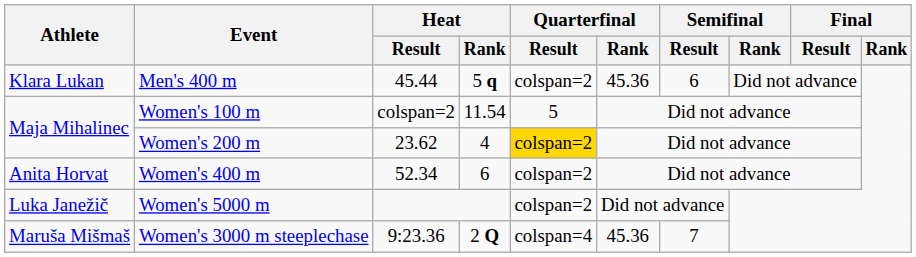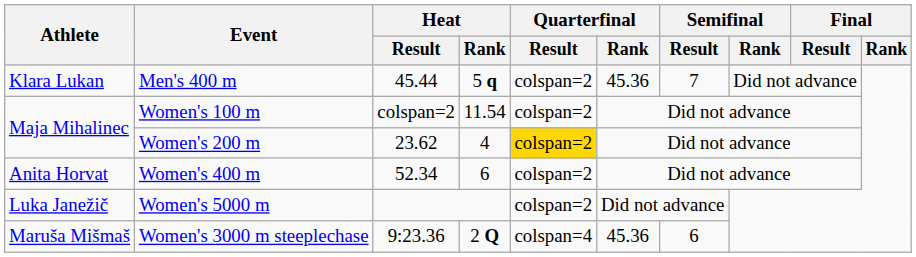Men's 400 m | Semifinal / Result: 6 -> 7
Women's 100 m | Quarterfinal / Result: 5 -> colspan=2
Women's 3000 m steeplechase | Semifinal / Result: 7 -> 6
